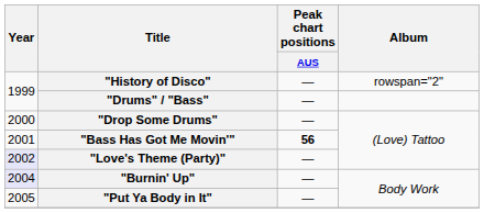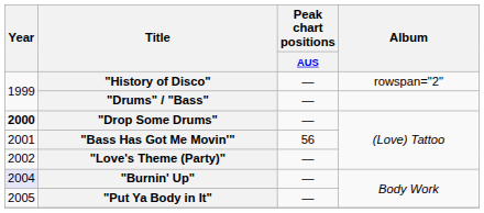"Drop Some Drums" | Year: normal -> bold
"Bass Has Got Me Movin'" | Peak chart positions / AUS: bold -> normal
"Love's Theme (Party)" | Year: lavender background -> no background
